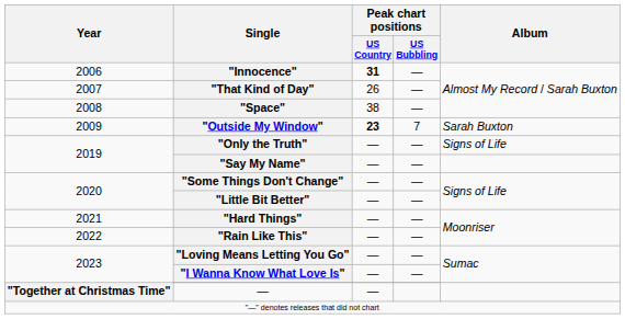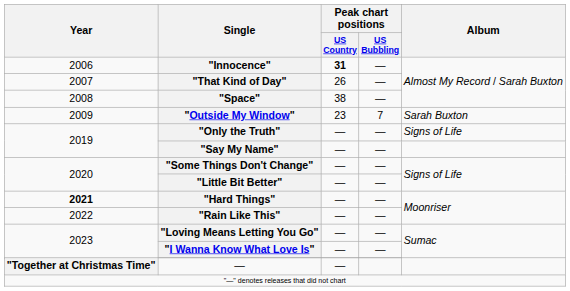"Outside My Window" | Peak chart positions / US Country: bold -> normal
"Hard Things" | Year: normal -> bold
